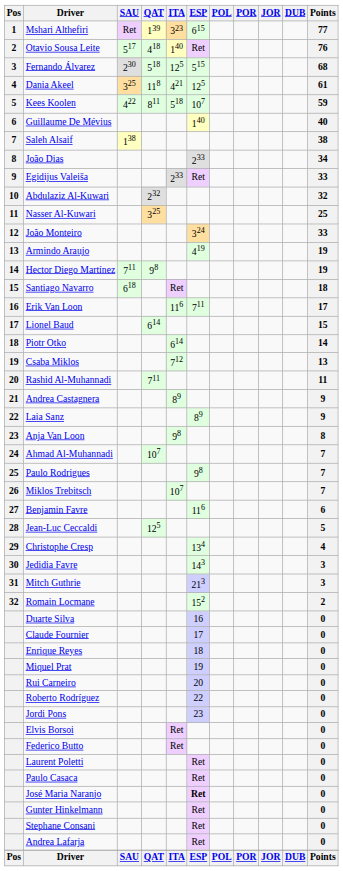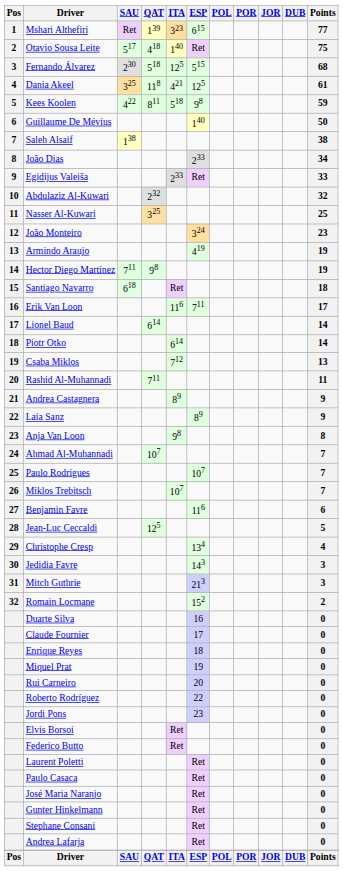Otavio Sousa Leite | Points: 76 -> 75
Kees Koolen | ESP: 107 -> 98
Guillaume De Mévius | Points: 40 -> 50
João Monteiro | Points: 33 -> 23
Lionel Baud | Points: 15 -> 14
Paulo Rodrigues | ESP: 98 -> 107
José Maria Naranjo | ESP: bold -> normal
